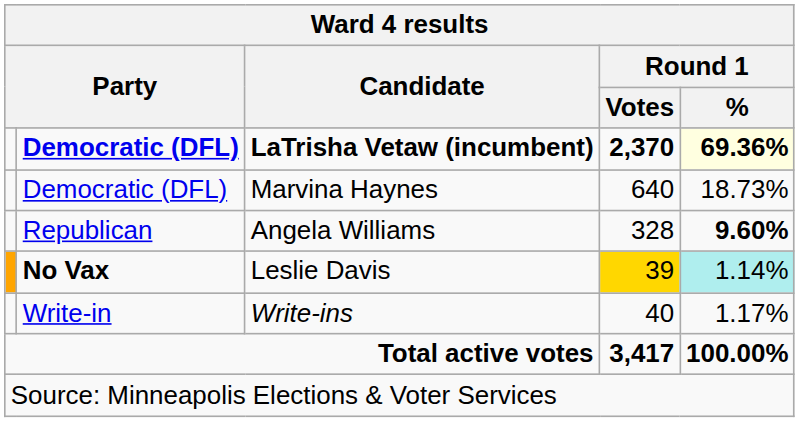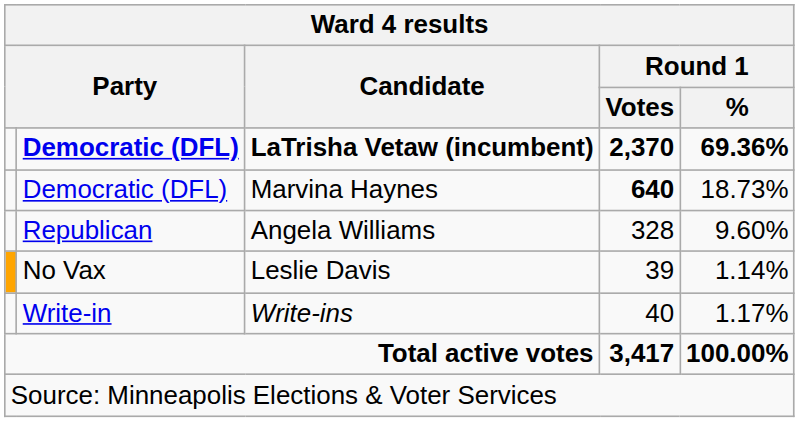LaTrisha Vetaw (incumbent) | Ward 4 results / Round 1 / %: lightyellow background -> no background
Marvina Haynes | Ward 4 results / Round 1 / Votes: normal -> bold
Angela Williams | Ward 4 results / Round 1 / %: bold -> normal
Leslie Davis | column 2: bold -> normal
Leslie Davis | Ward 4 results / Round 1 / Votes: gold background -> no background
Leslie Davis | Ward 4 results / Round 1 / %: paleturquoise background -> no background
